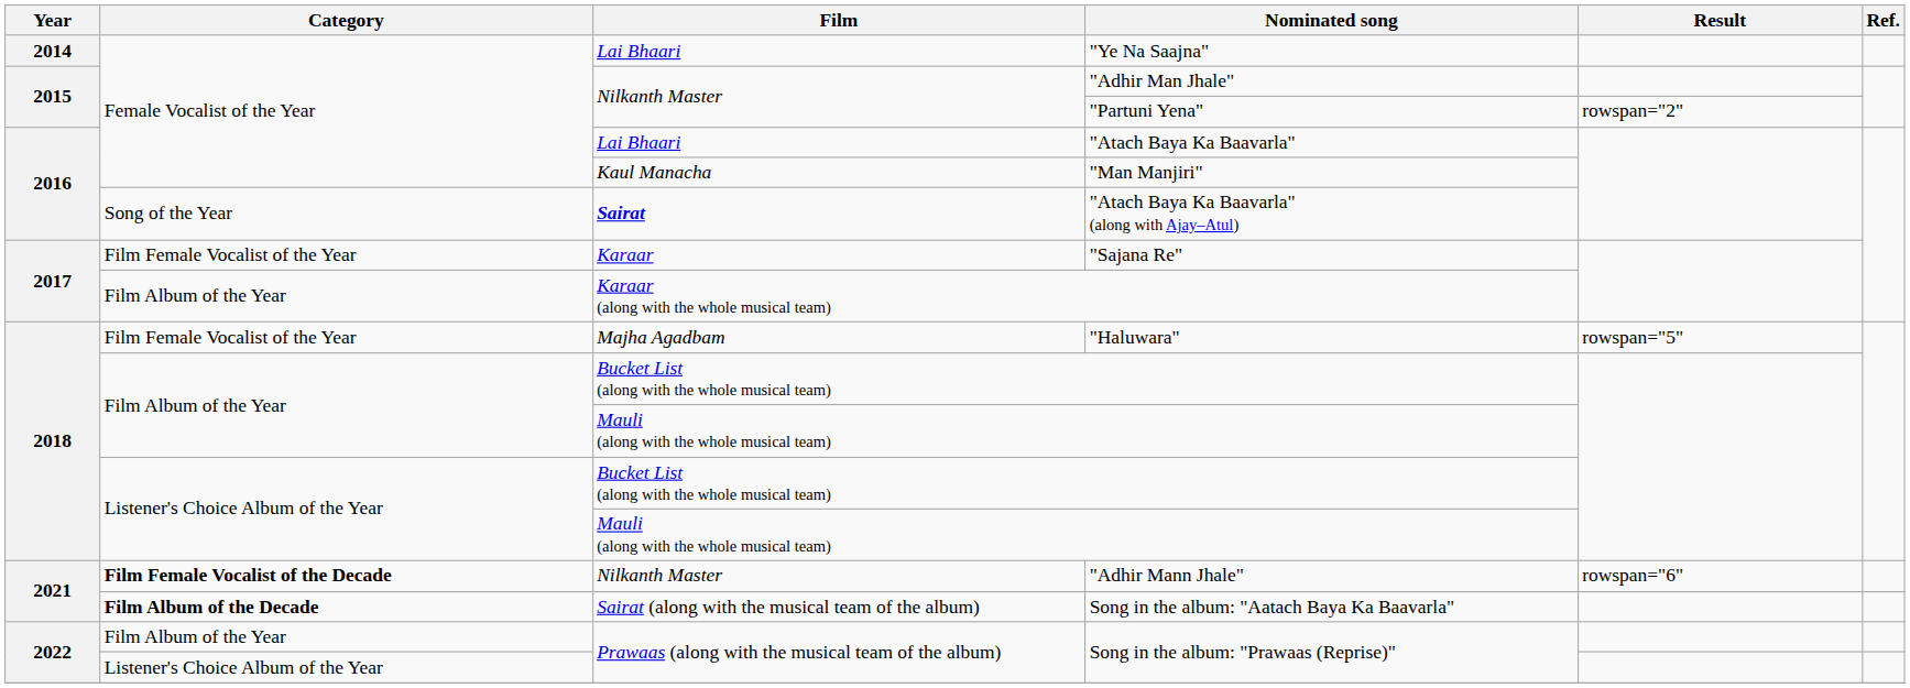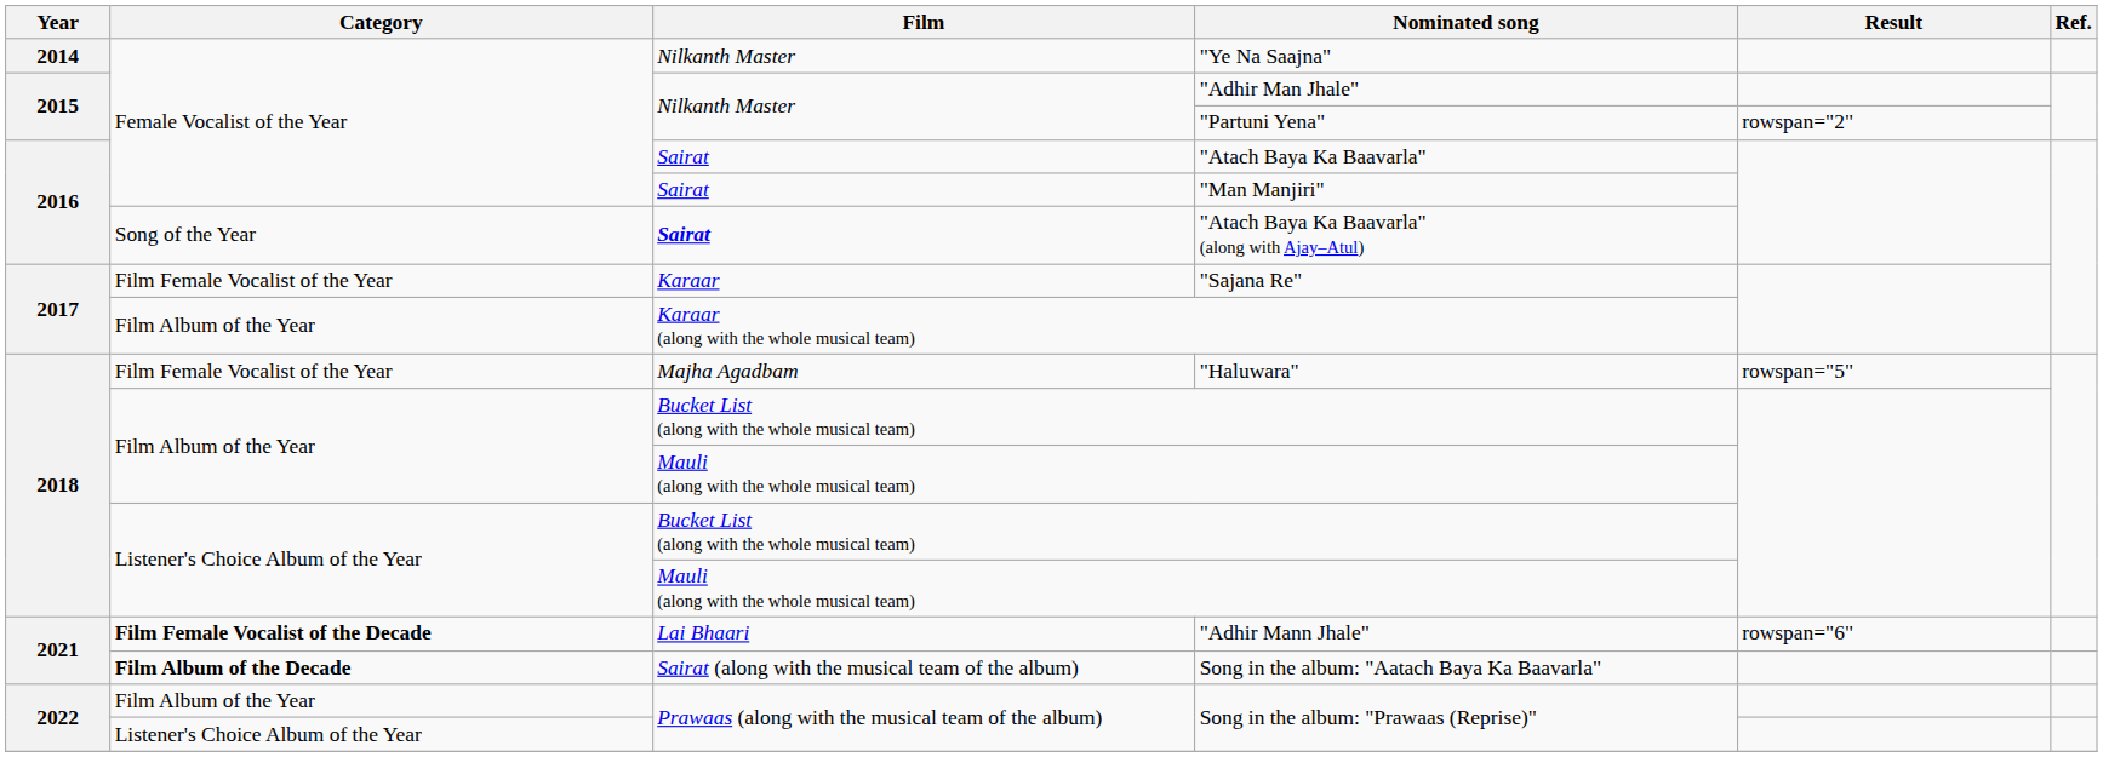"Ye Na Saajna" | Film: Lai Bhaari -> Nilkanth Master
"Atach Baya Ka Baavarla" | Film: Lai Bhaari -> Sairat
"Man Manjiri" | Film: Kaul Manacha -> Sairat
"Adhir Mann Jhale" | Film: Nilkanth Master -> Lai Bhaari
